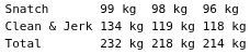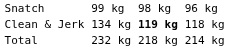Clean & Jerk | column 3: normal -> bold
